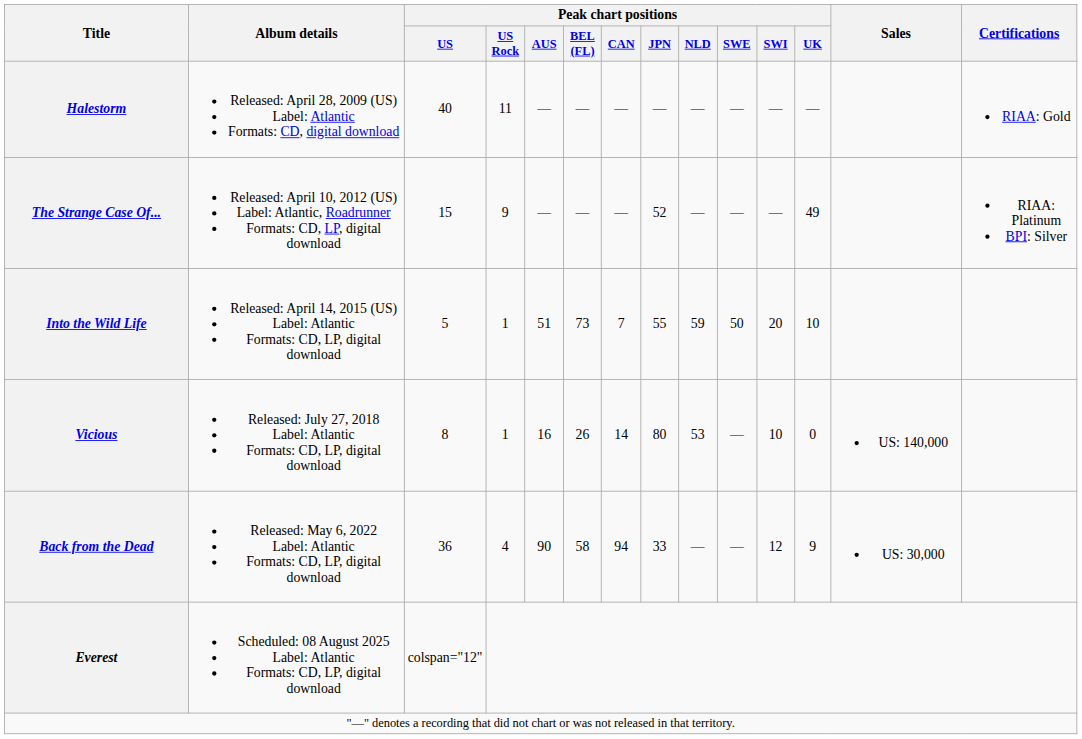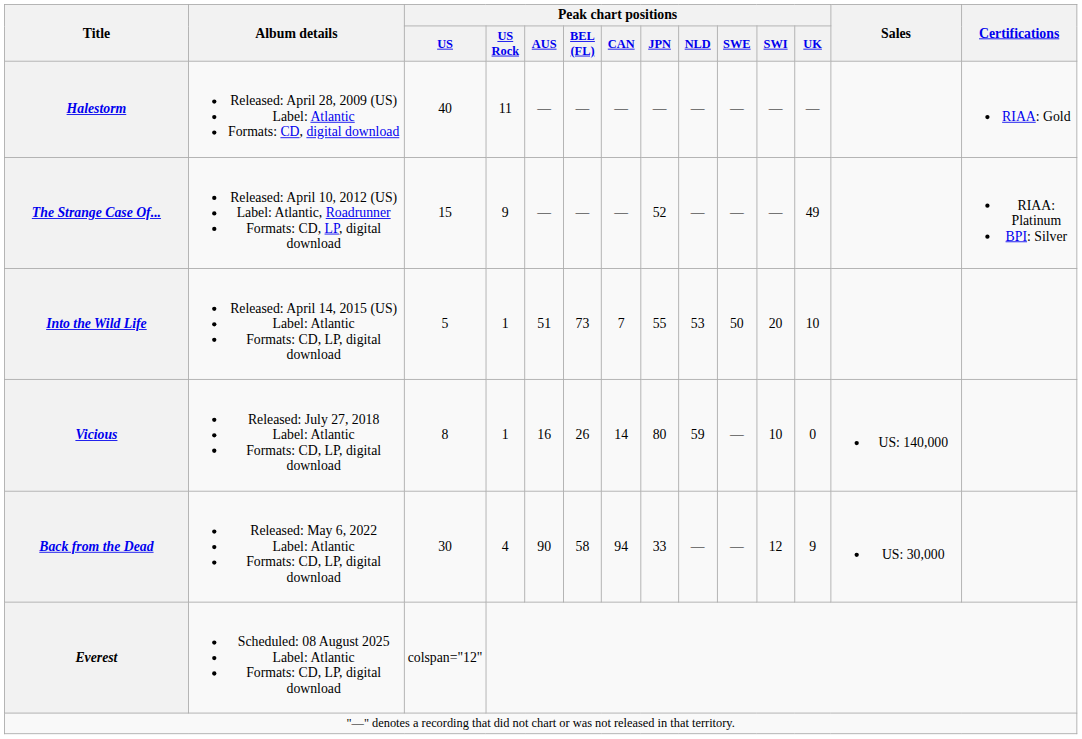Into the Wild Life | Peak chart positions / NLD: 59 -> 53
Vicious | Peak chart positions / NLD: 53 -> 59
Back from the Dead | Peak chart positions / US: 36 -> 30
